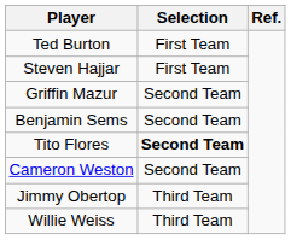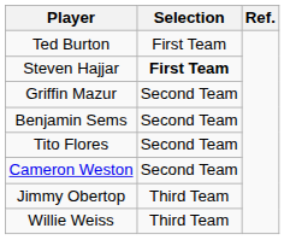Steven Hajjar | Selection: normal -> bold
Tito Flores | Selection: bold -> normal
